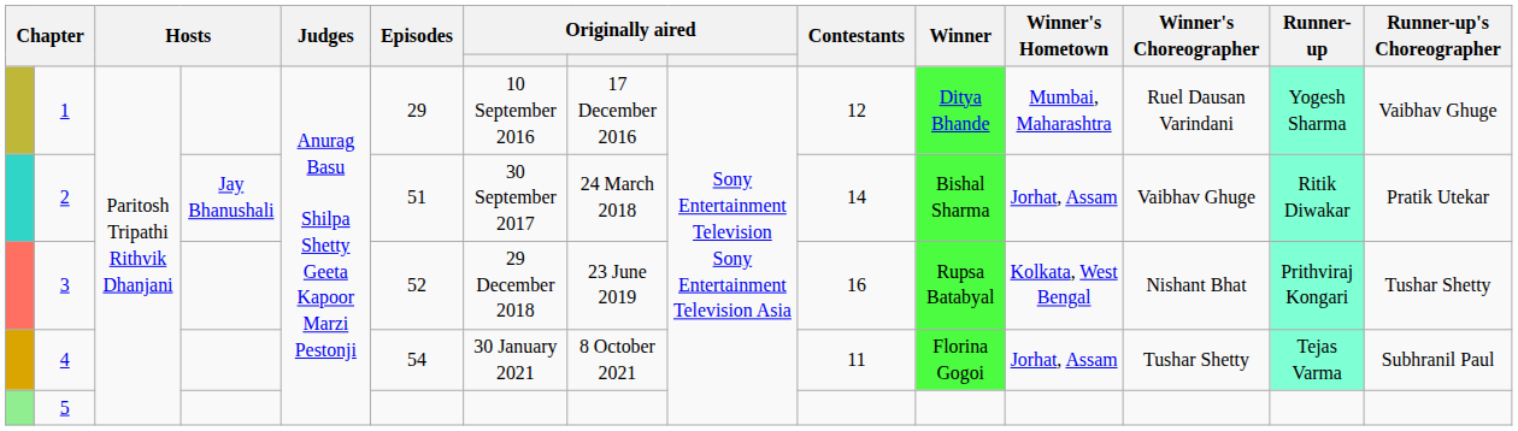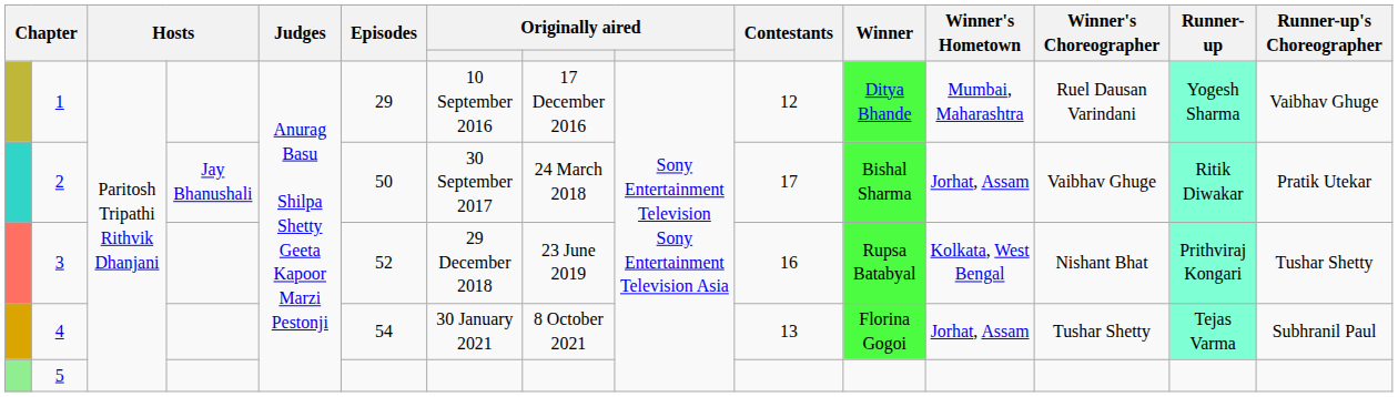2 | Episodes: 51 -> 50
2 | Contestants: 14 -> 17
4 | Contestants: 11 -> 13
